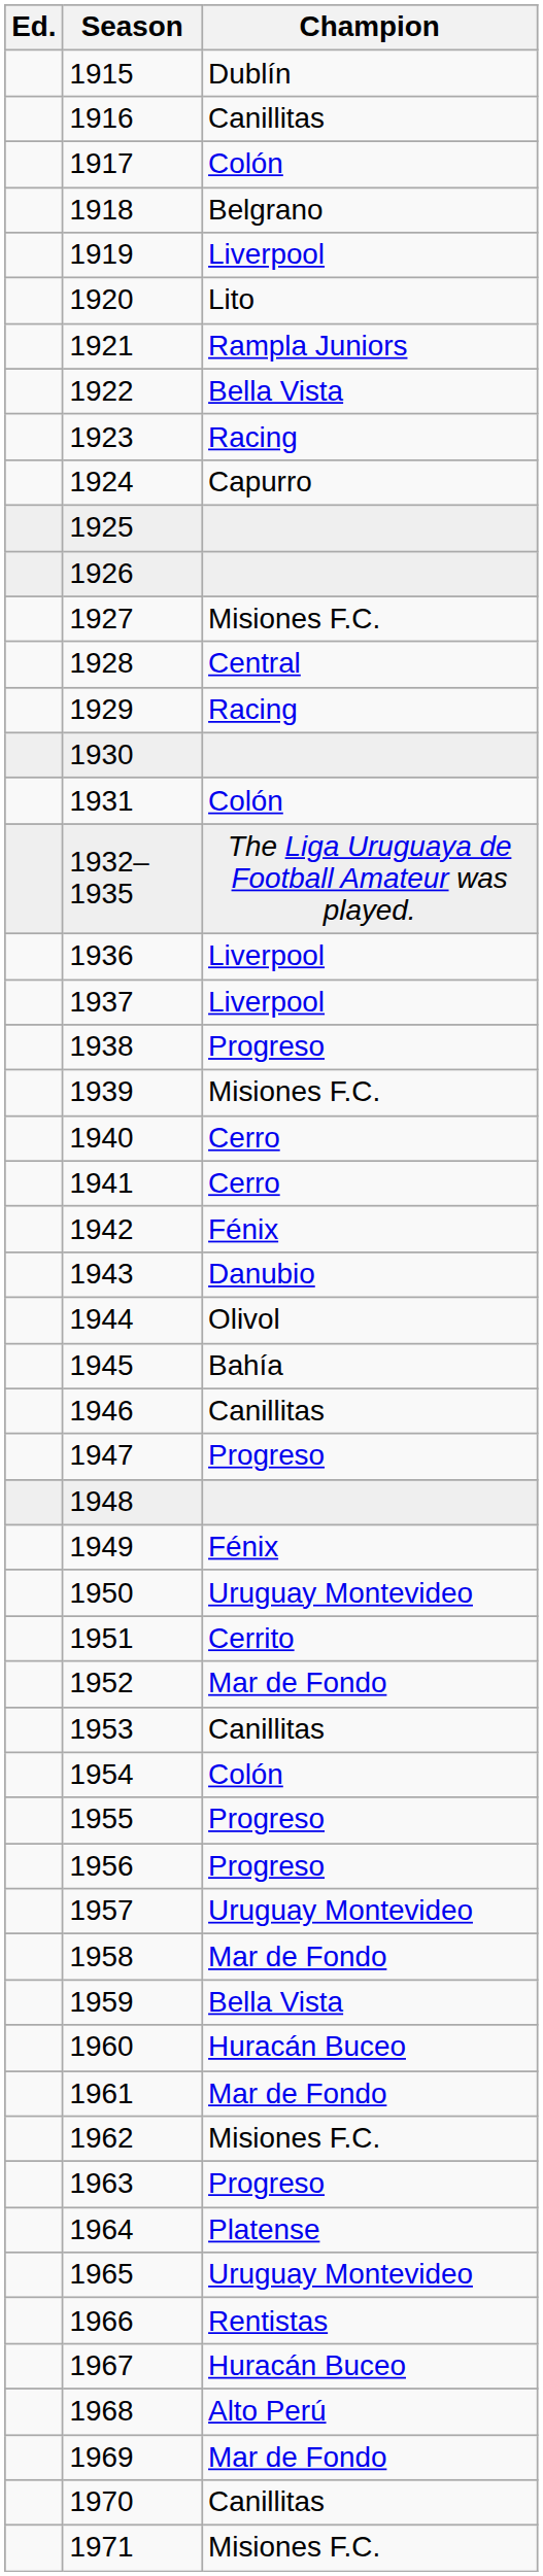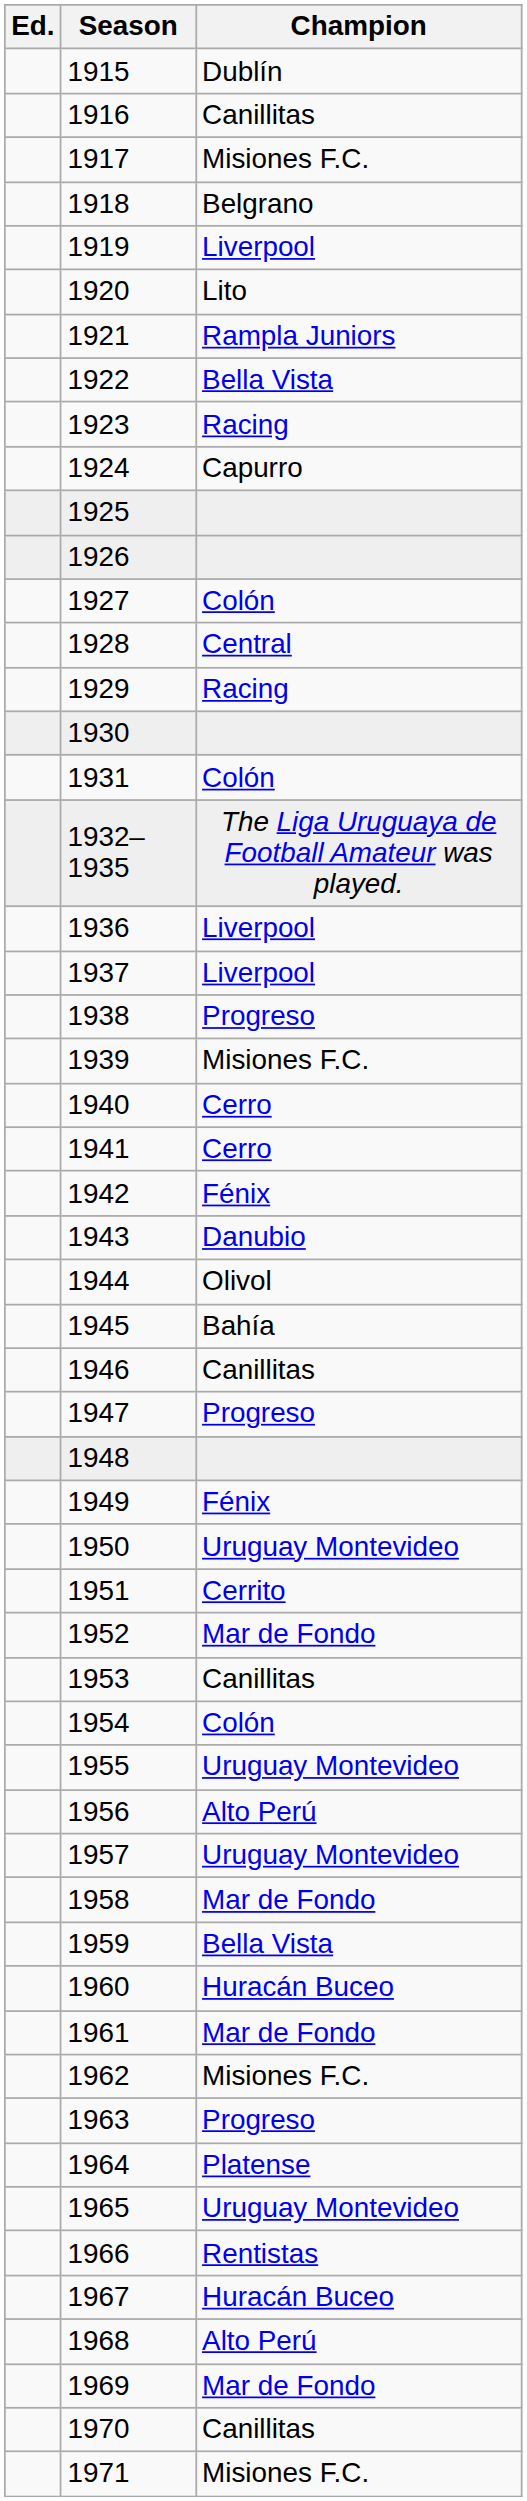1917 | Champion: Colón -> Misiones F.C.
1927 | Champion: Misiones F.C. -> Colón
1955 | Champion: Progreso -> Uruguay Montevideo
1956 | Champion: Progreso -> Alto Perú
